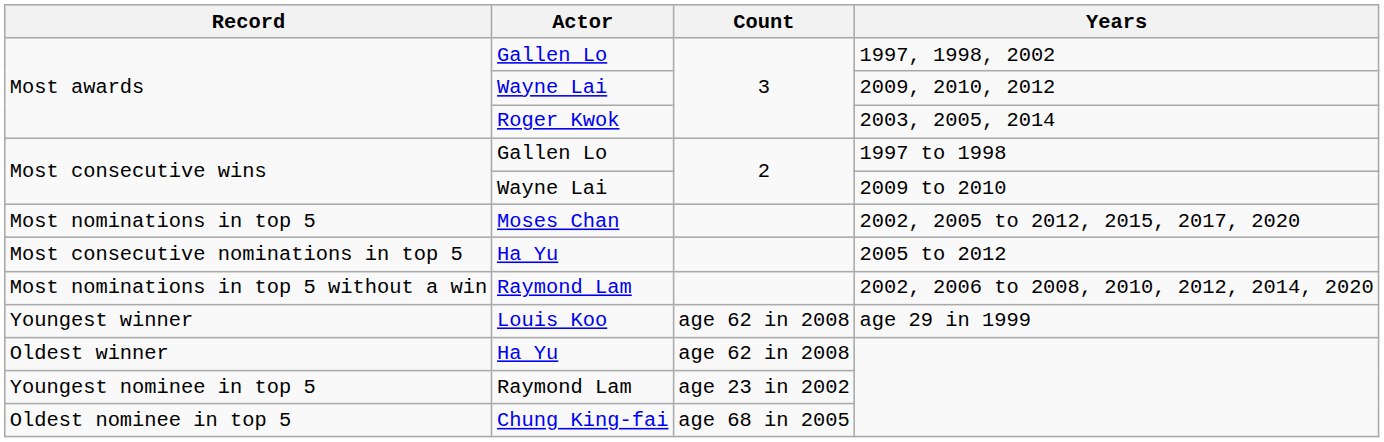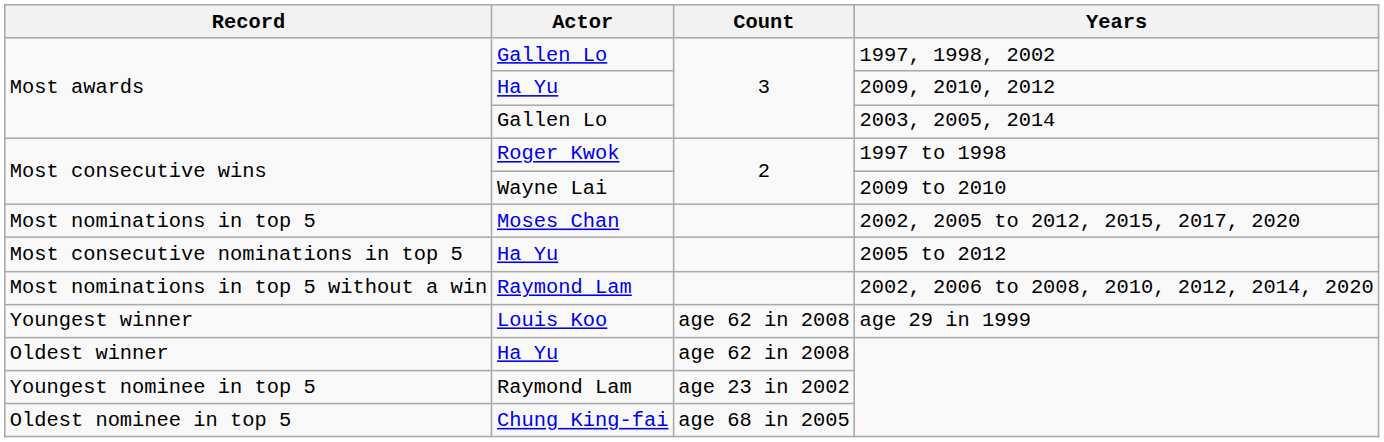2009, 2010, 2012 | Actor: Wayne Lai -> Ha Yu
2003, 2005, 2014 | Actor: Roger Kwok -> Gallen Lo
1997 to 1998 | Actor: Gallen Lo -> Roger Kwok
